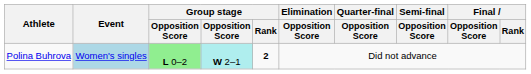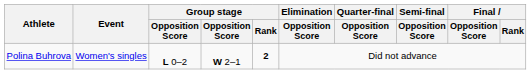Polina Buhrova | Event: lightblue background -> no background
Polina Buhrova | column 3: lightgreen background -> no background
Polina Buhrova | column 4: paleturquoise background -> no background
